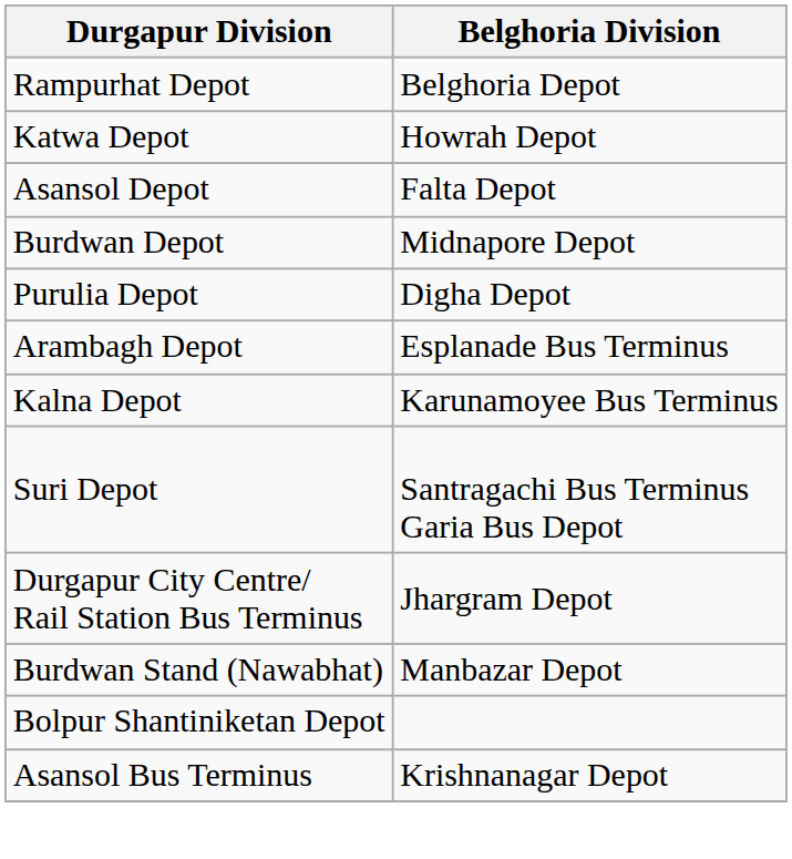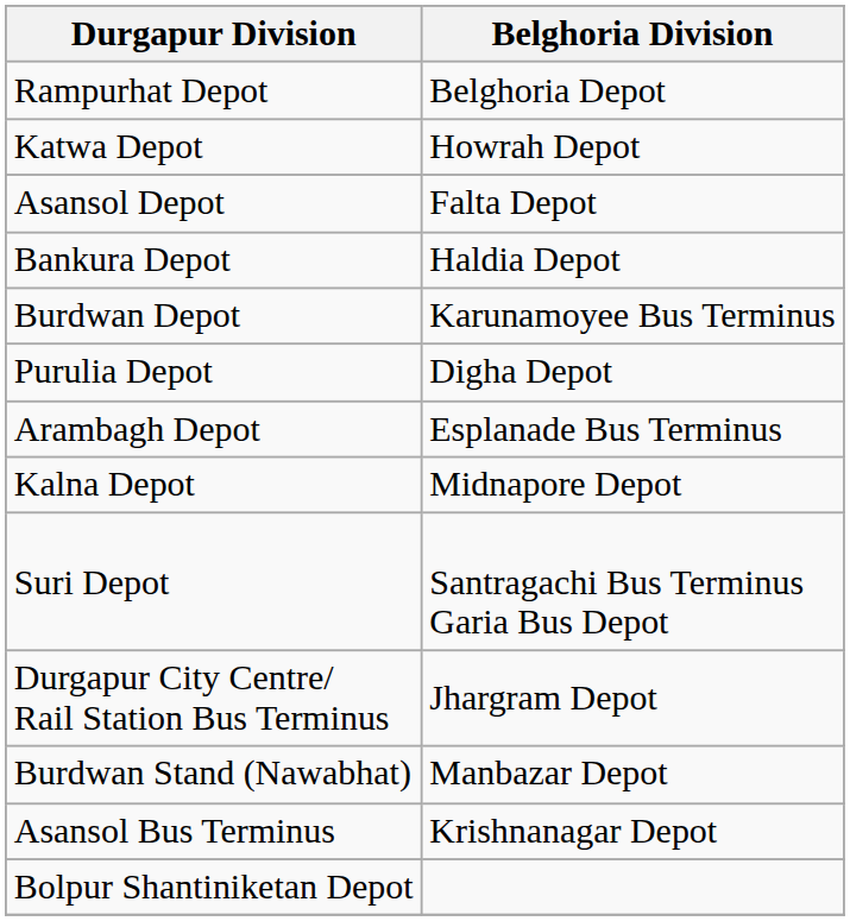+ row: Bankura Depot | Haldia Depot
Burdwan Depot | Belghoria Division: Midnapore Depot -> Karunamoyee Bus Terminus
Kalna Depot | Belghoria Division: Karunamoyee Bus Terminus -> Midnapore Depot
rows swapped: Asansol Bus Terminus <-> Bolpur Shantiniketan Depot
